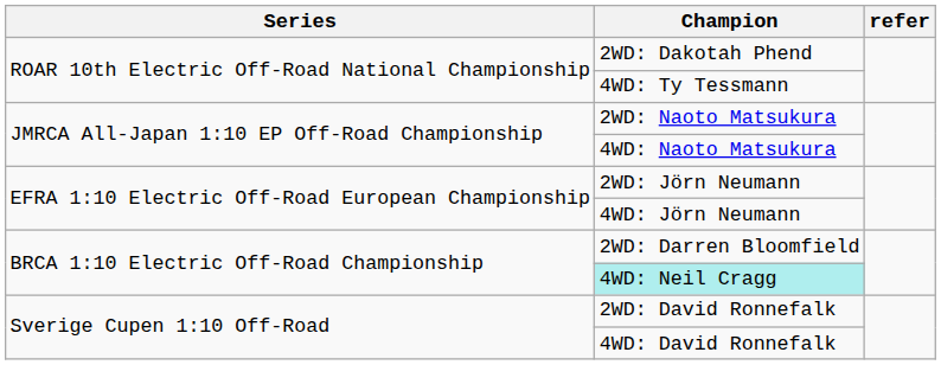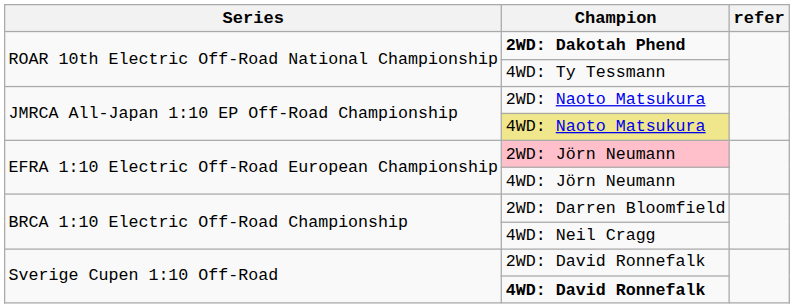2WD: Dakotah Phend | Champion: normal -> bold
4WD: Naoto Matsukura | Champion: no background -> khaki background
2WD: Jörn Neumann | Champion: no background -> pink background
4WD: Neil Cragg | Champion: paleturquoise background -> no background
4WD: David Ronnefalk | Champion: normal -> bold
